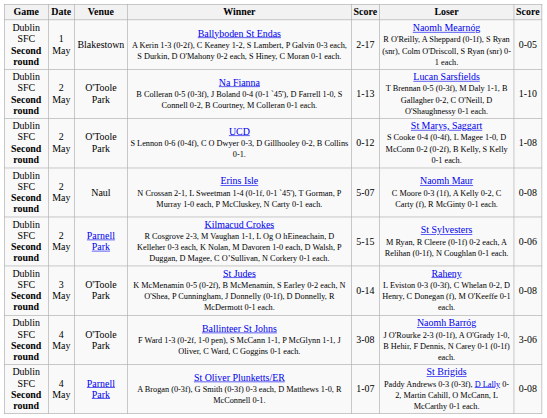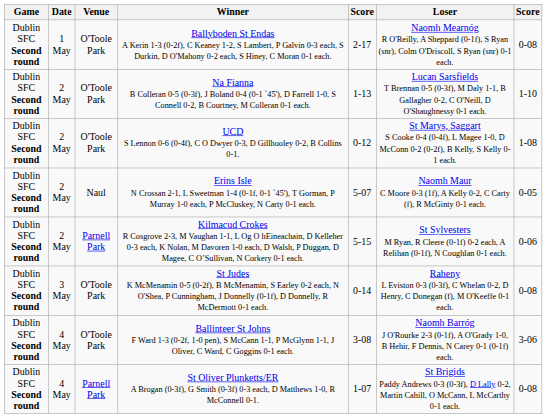row 2 | Venue: Blakestown -> O'Toole Park
row 2 | column 7: 0-05 -> 0-08
row 5 | column 7: 0-08 -> 0-05
